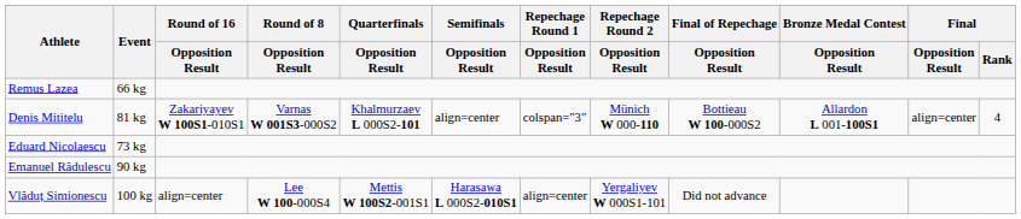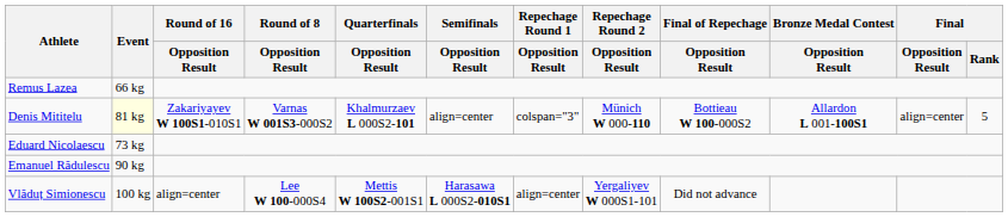Denis Mititelu | Event: no background -> lightyellow background
Denis Mititelu | Final / Rank: 4 -> 5
